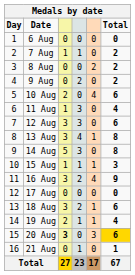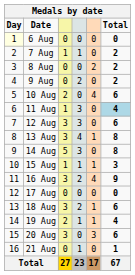6 Aug | Day: no background -> lightyellow background
11 Aug | Total: no background -> lightblue background
20 Aug | column 3: bold -> normal
20 Aug | Total: gold background -> no background
